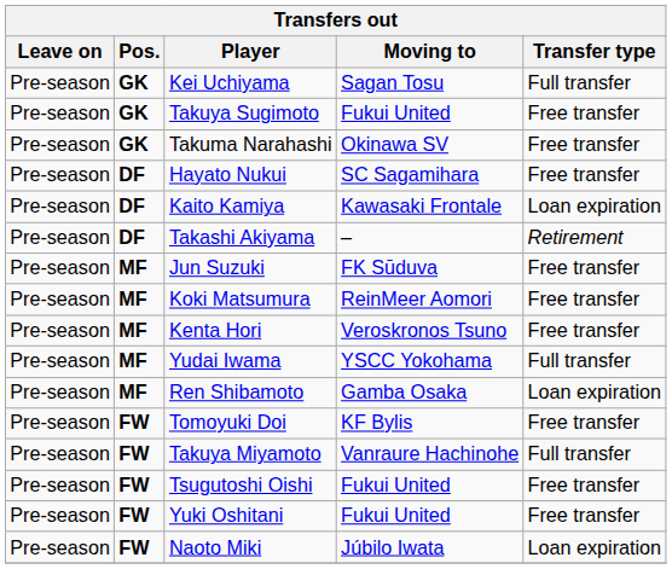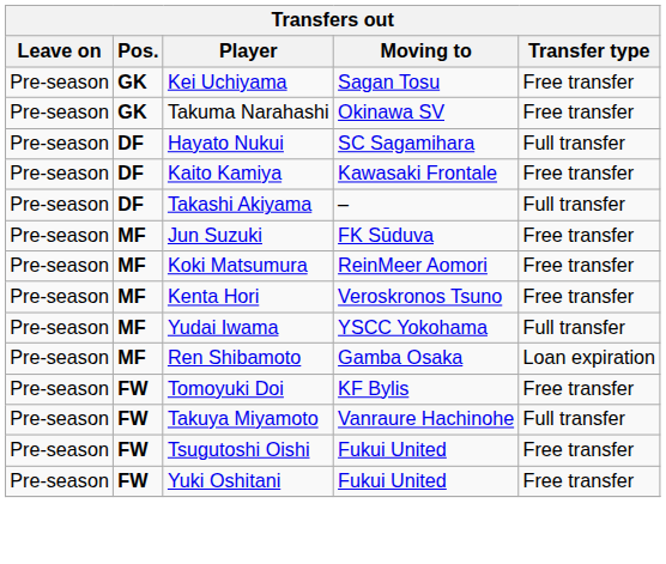Kei Uchiyama | Transfer type: Full transfer -> Free transfer
- row: Pre-season | GK | Takuya Sugimoto | Fukui United | Free transfer
Hayato Nukui | Transfer type: Free transfer -> Full transfer
Kaito Kamiya | Transfer type: Loan expiration -> Free transfer
Takashi Akiyama | Transfer type: Retirement -> Full transfer
- row: Pre-season | FW | Naoto Miki | Júbilo Iwata | Loan expiration
